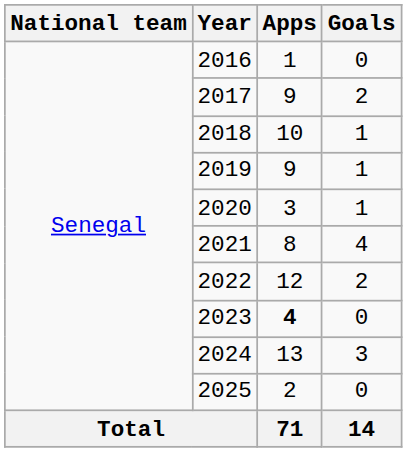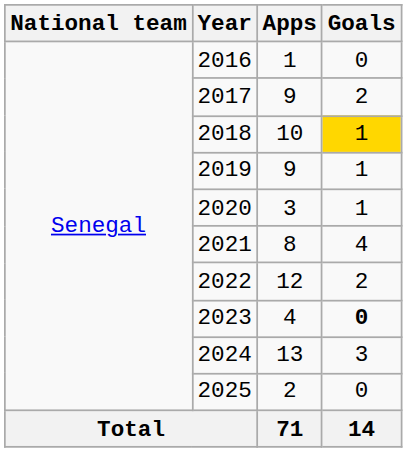2018 | Goals: no background -> gold background
2023 | Apps: bold -> normal
2023 | Goals: normal -> bold
